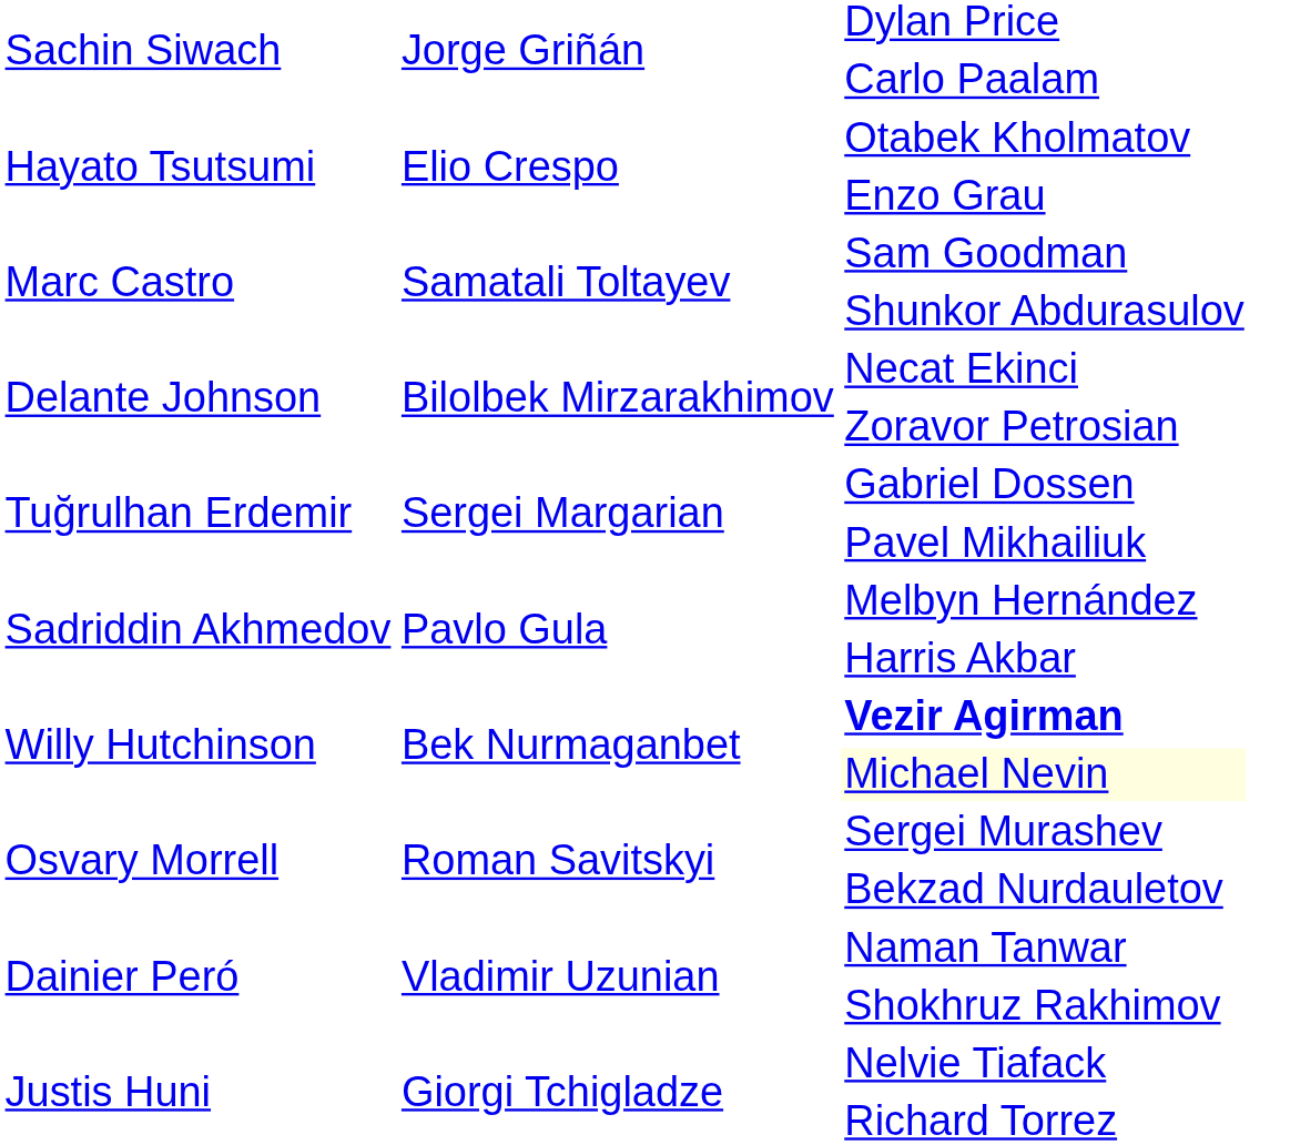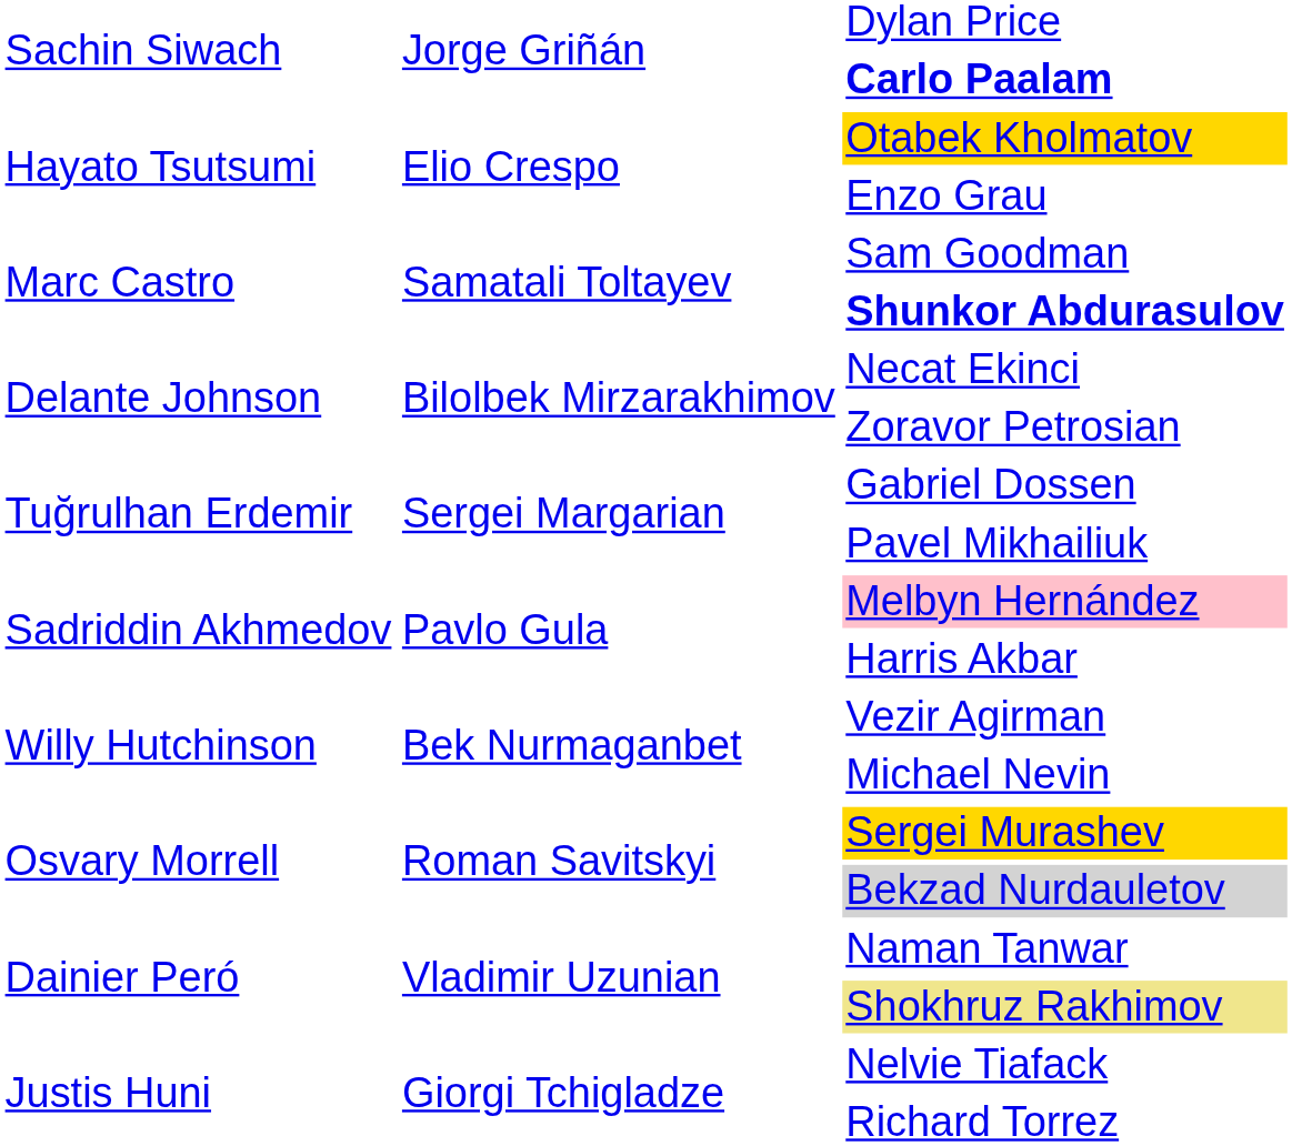Carlo Paalam | column 3: normal -> bold
Otabek Kholmatov | column 3: no background -> gold background
Shunkor Abdurasulov | column 3: normal -> bold
Melbyn Hernández | column 3: no background -> pink background
Vezir Agirman | column 3: bold -> normal
Michael Nevin | column 3: lightyellow background -> no background
Sergei Murashev | column 3: no background -> gold background
Bekzad Nurdauletov | column 3: no background -> lightgrey background
Shokhruz Rakhimov | column 3: no background -> khaki background
